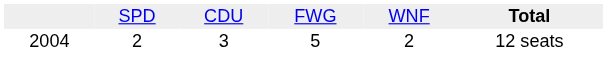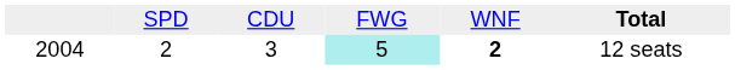2004 | column 4: no background -> paleturquoise background
2004 | column 5: normal -> bold
